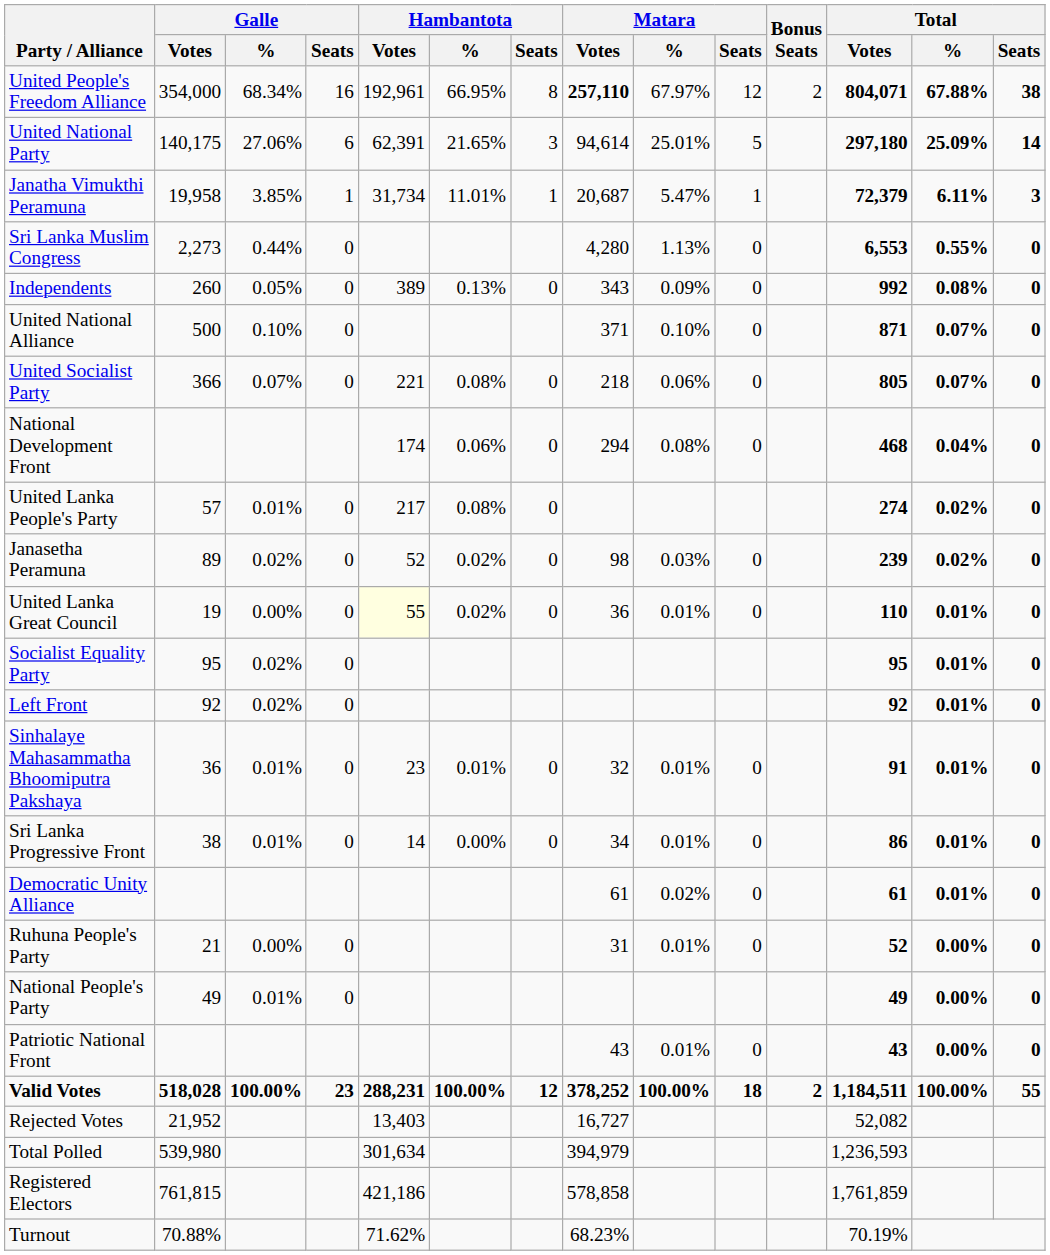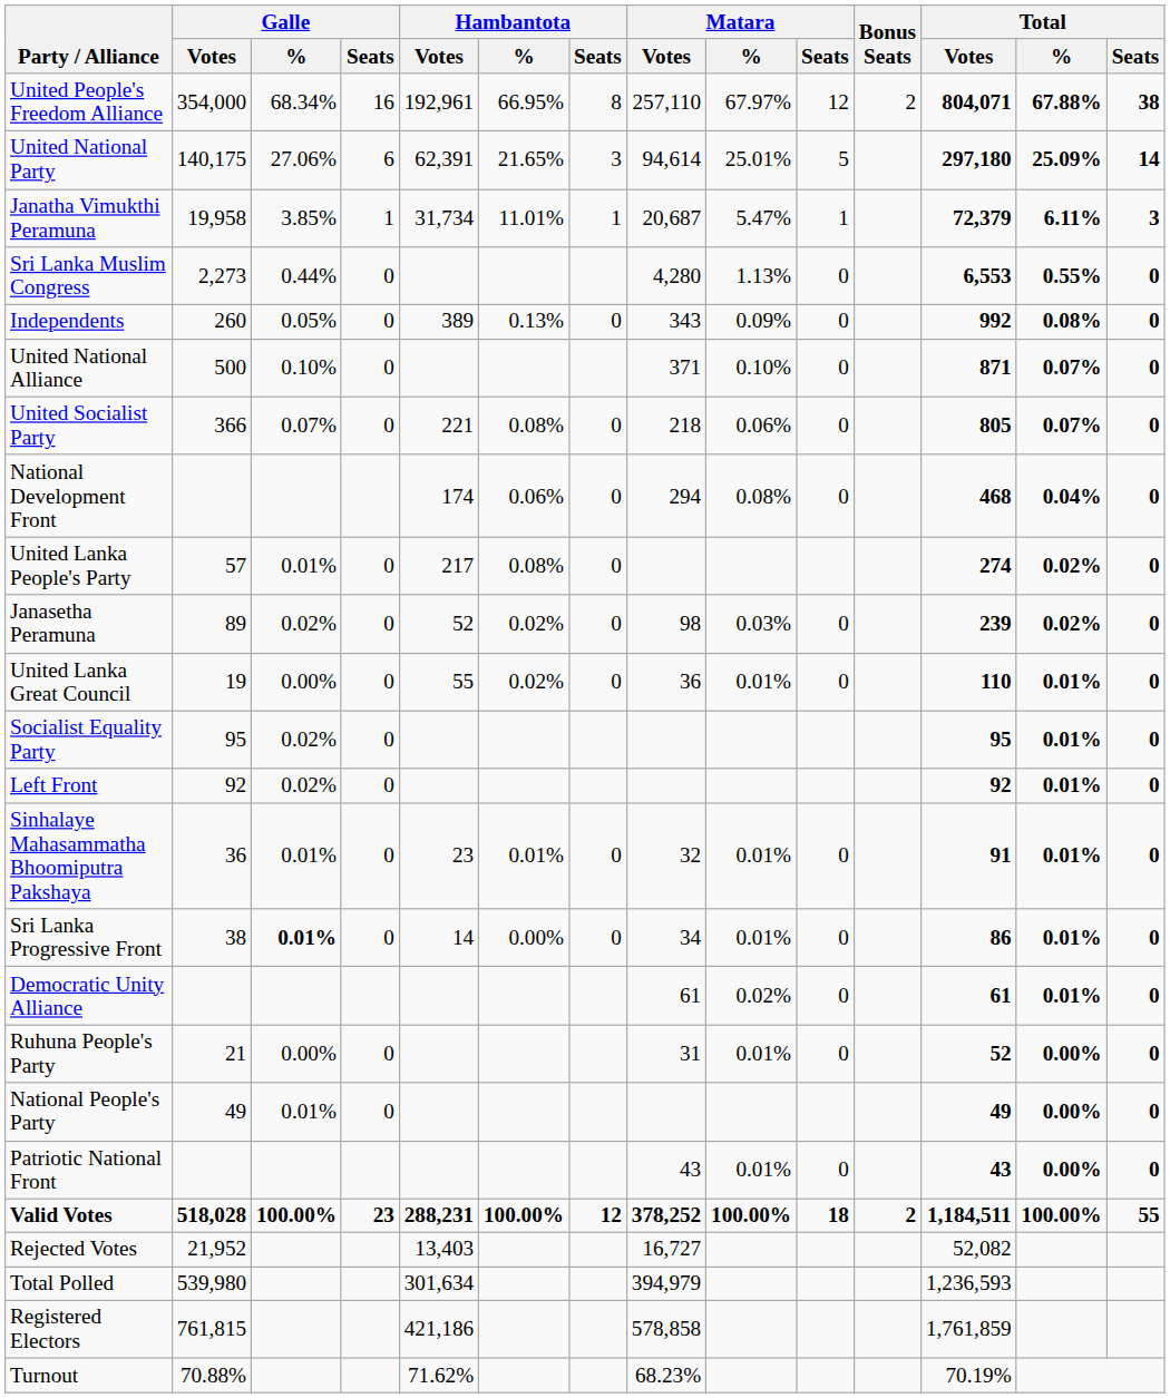United People's Freedom Alliance | Matara / Votes: bold -> normal
United Lanka Great Council | Hambantota / Votes: lightyellow background -> no background
Sri Lanka Progressive Front | Galle / %: normal -> bold
